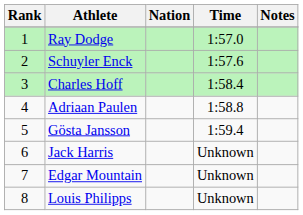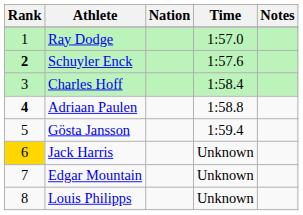Schuyler Enck | Rank: normal -> bold
Adriaan Paulen | Rank: normal -> bold
Jack Harris | Rank: no background -> gold background
